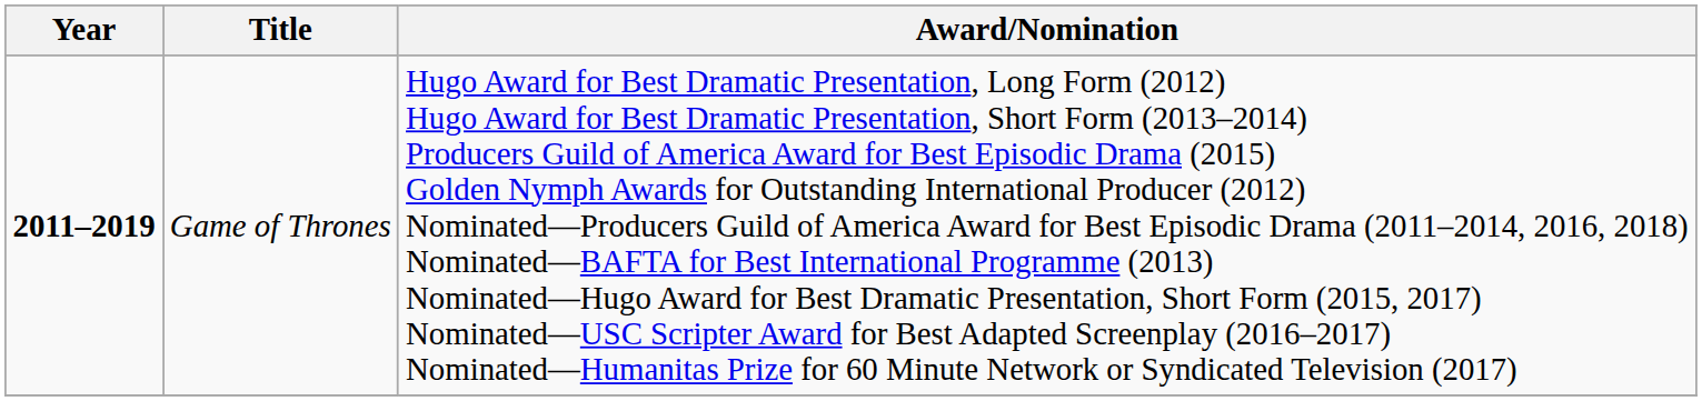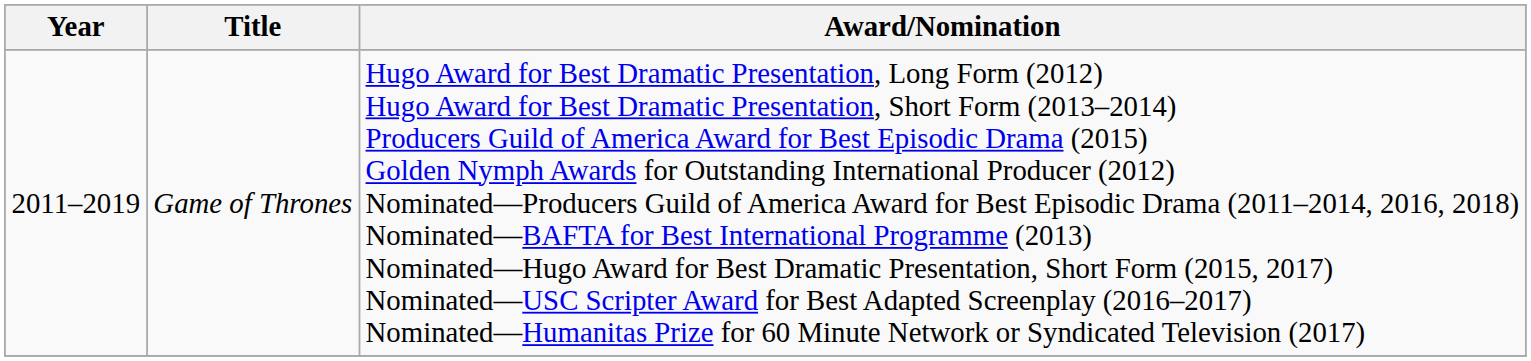Game of Thrones | Year: bold -> normal
